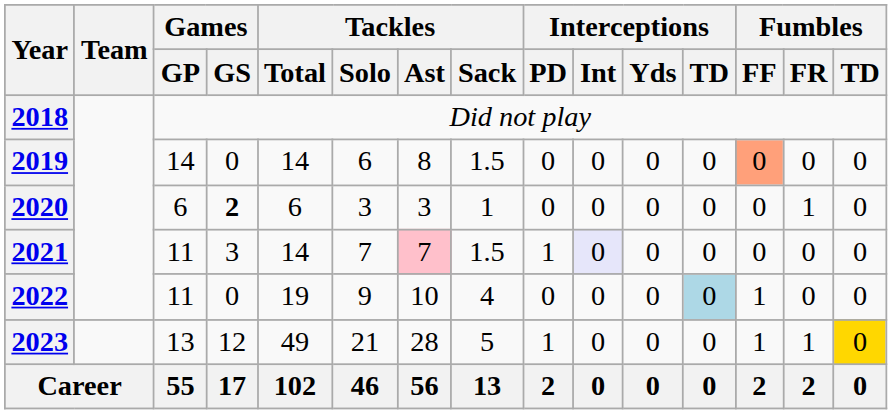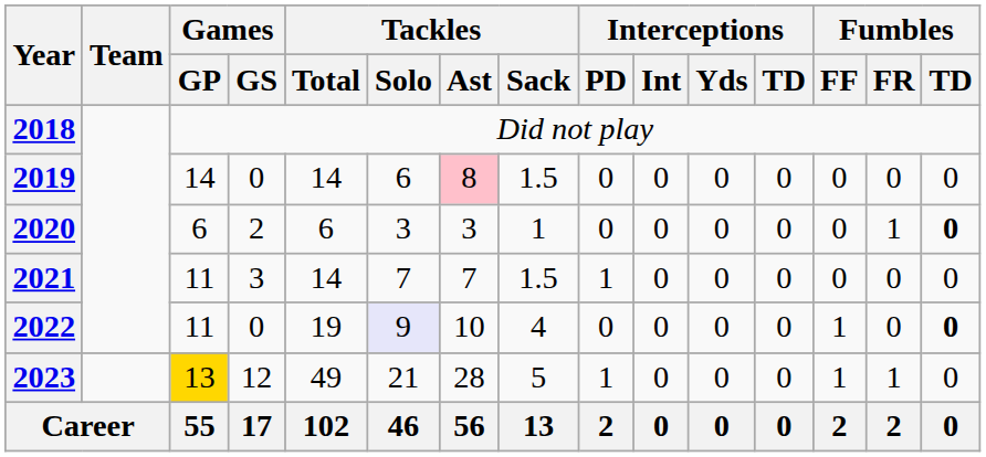2019 | Tackles / Ast: no background -> pink background
2019 | Fumbles / FF: lightsalmon background -> no background
2020 | Games / GS: bold -> normal
2020 | Fumbles / TD: normal -> bold
2021 | Tackles / Ast: pink background -> no background
2021 | Interceptions / Int: lavender background -> no background
2022 | Tackles / Solo: no background -> lavender background
2022 | Interceptions / TD: lightblue background -> no background
2022 | Fumbles / TD: normal -> bold
2023 | Games / GP: no background -> gold background
2023 | Fumbles / TD: gold background -> no background
